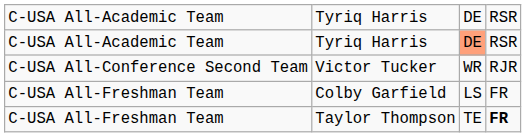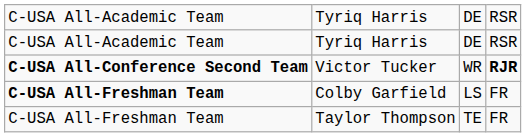row 2 | column 3: lightsalmon background -> no background
row 3 | column 1: normal -> bold
row 3 | column 4: normal -> bold
row 4 | column 1: normal -> bold
row 5 | column 4: bold -> normal
